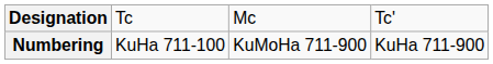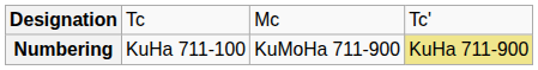Numbering | column 4: no background -> khaki background
